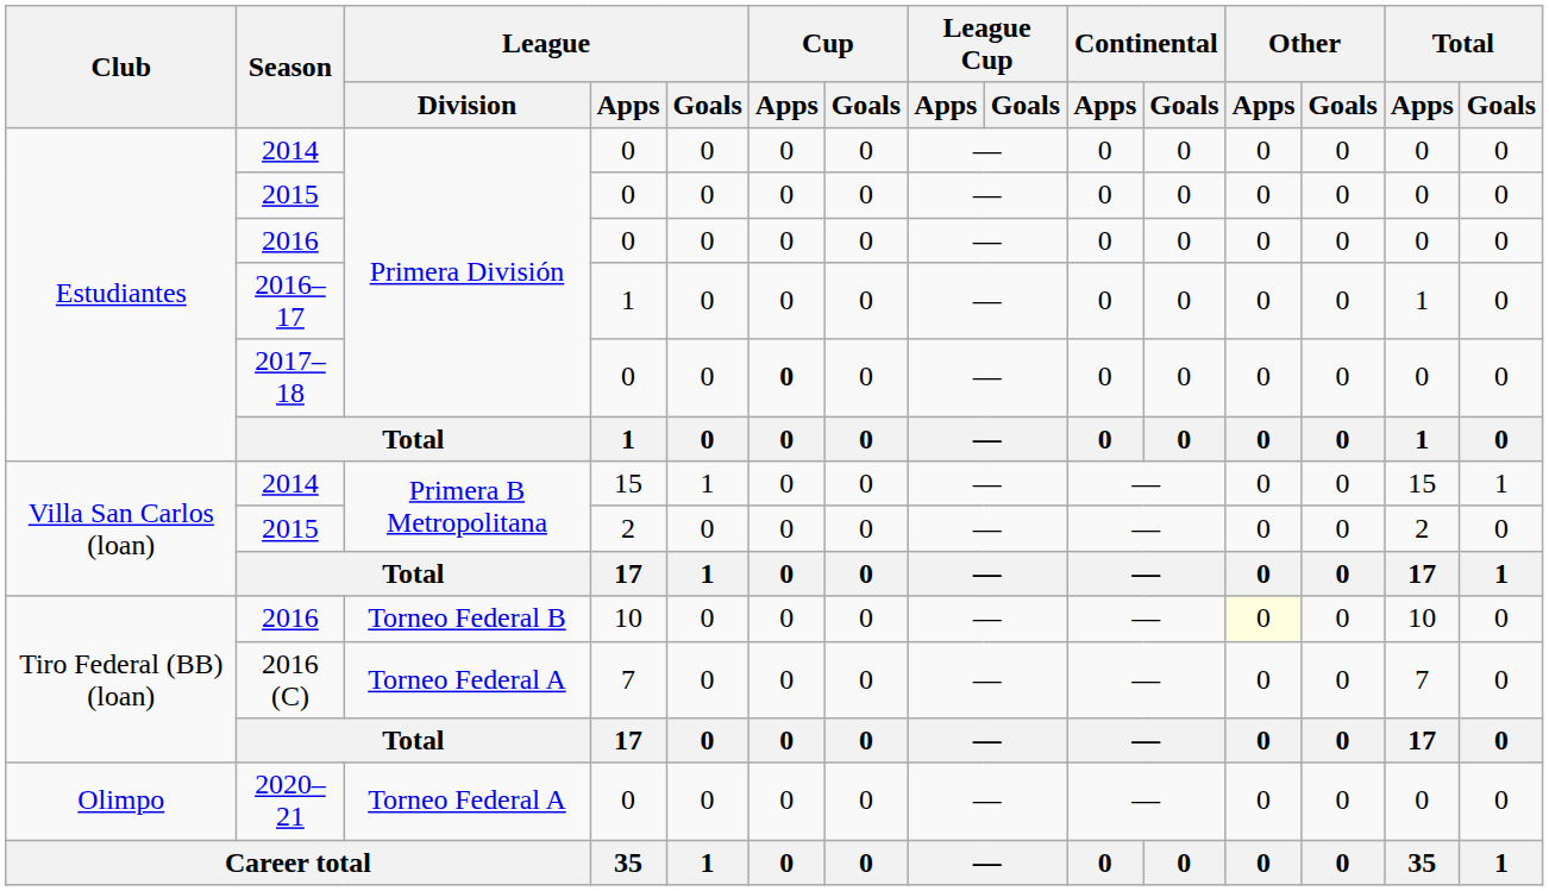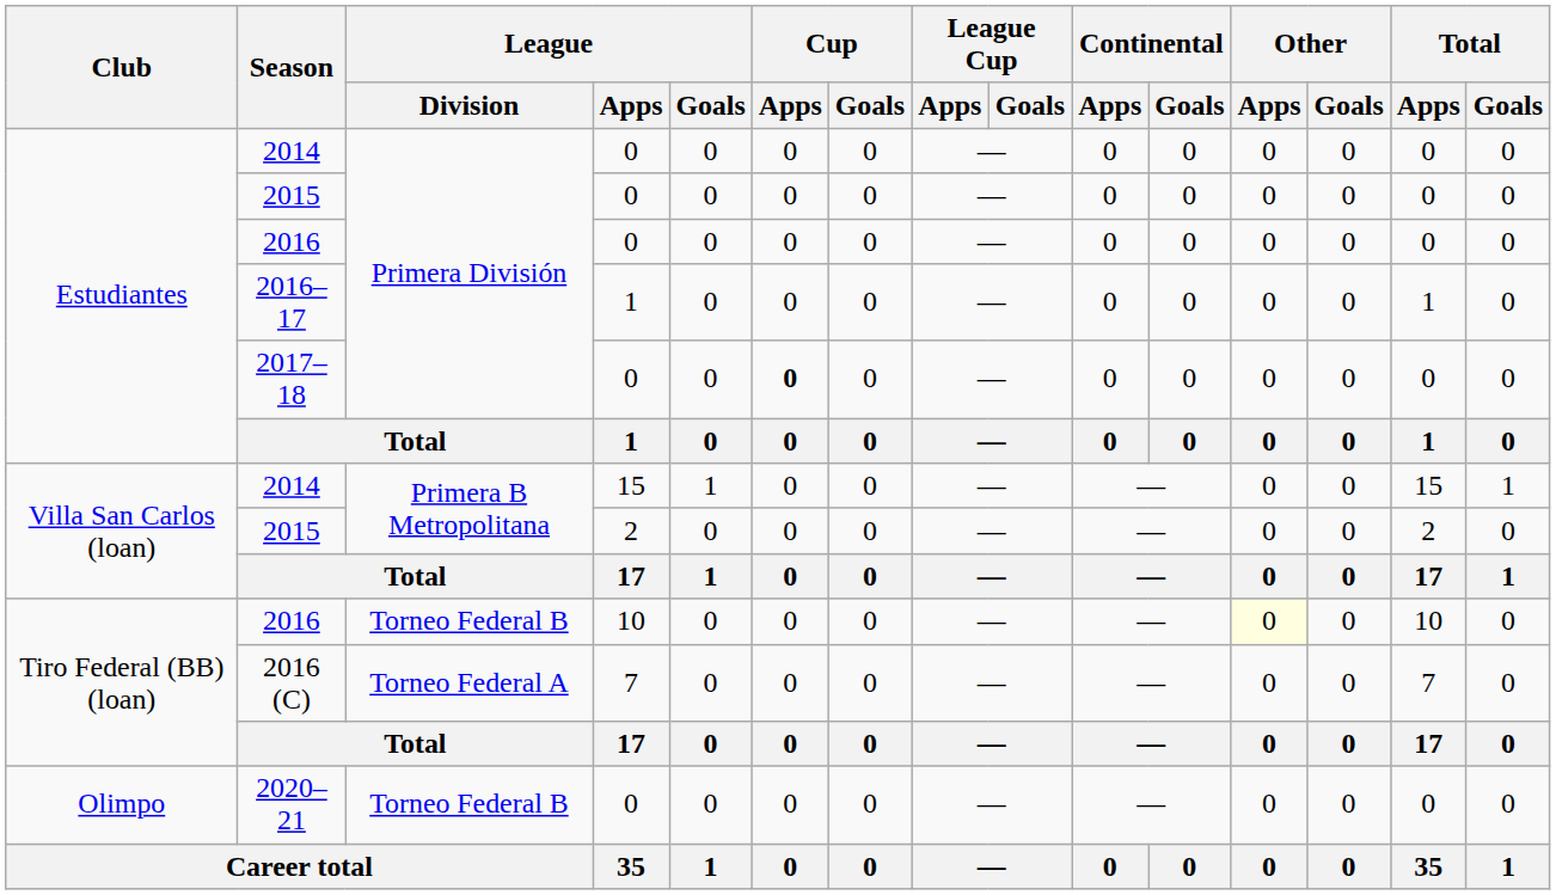2020–21 | League / Division: Torneo Federal A -> Torneo Federal B
